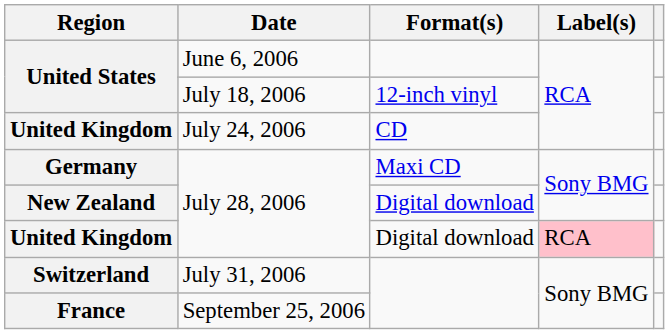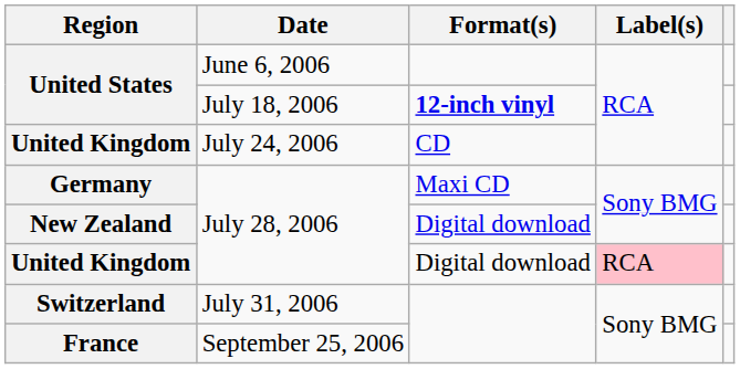United States / July 18, 2006 | Format(s): normal -> bold
